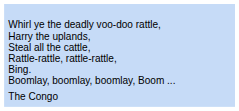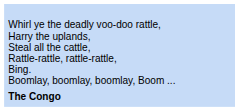row 2 | column 1: normal -> bold
